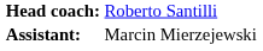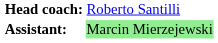Assistant: | column 2: no background -> lightgreen background
